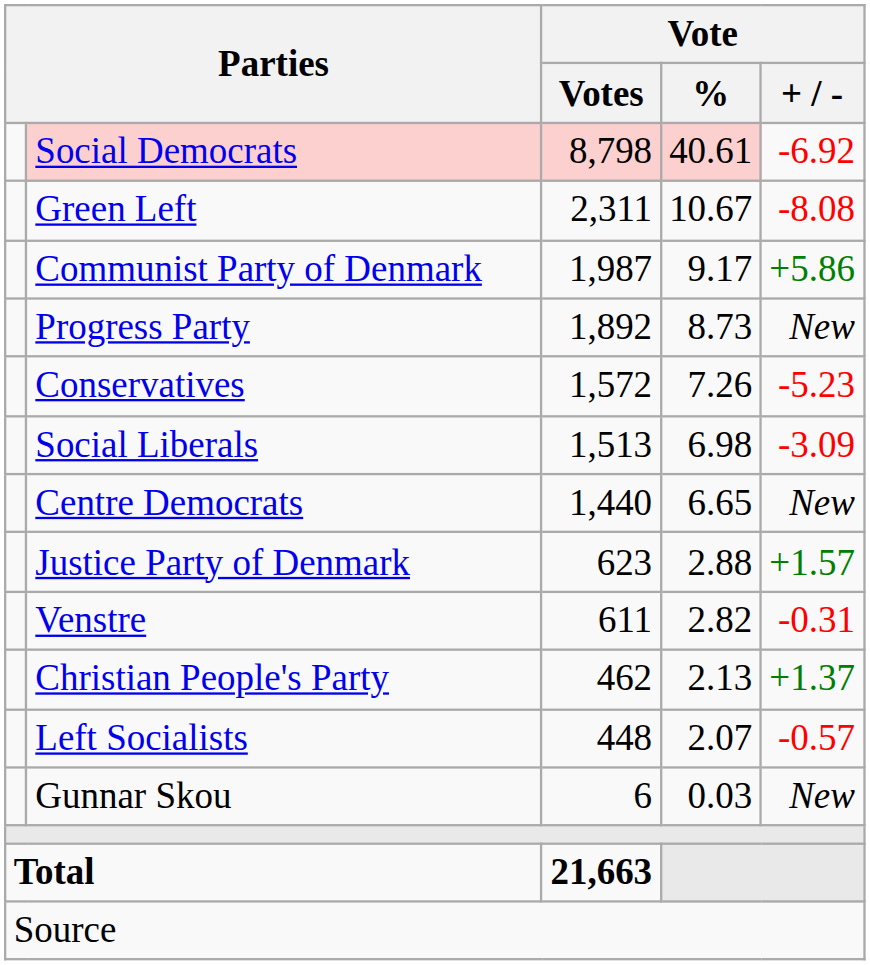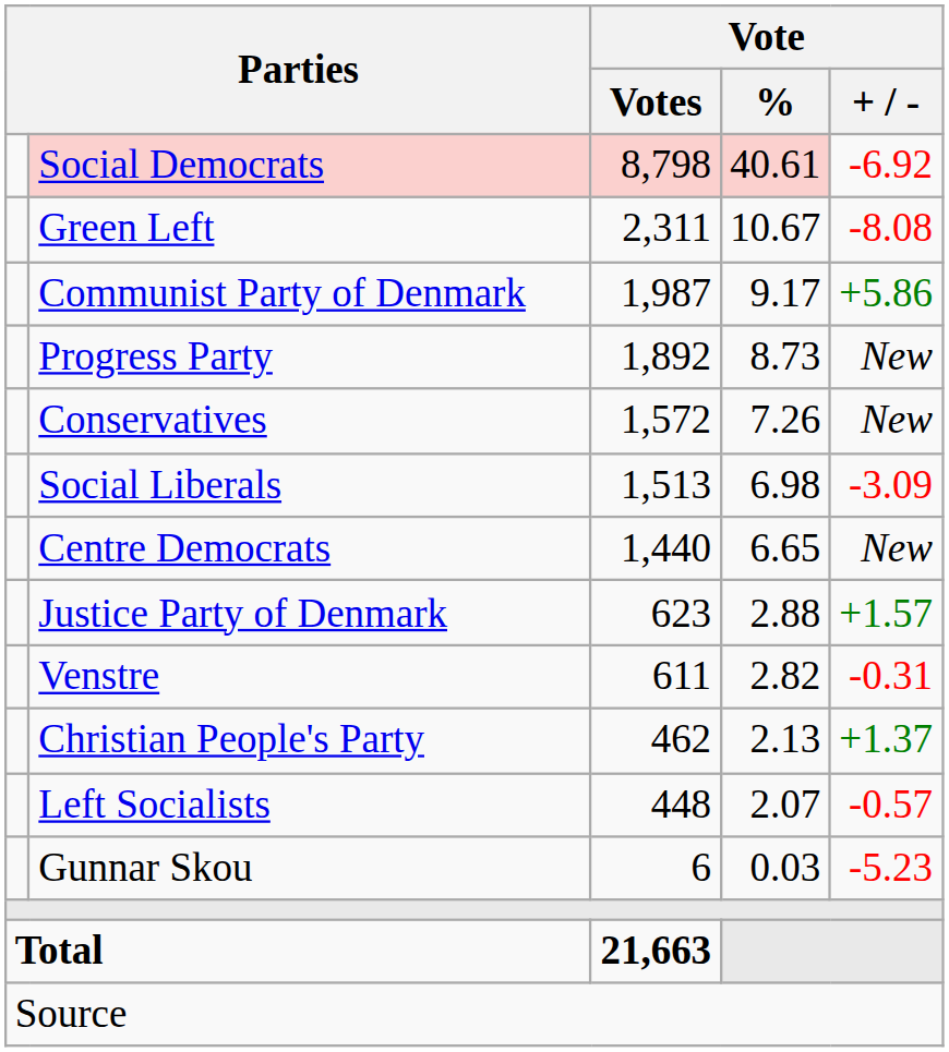Conservatives | Vote / + / -: -5.23 -> New
Gunnar Skou | Vote / + / -: New -> -5.23
